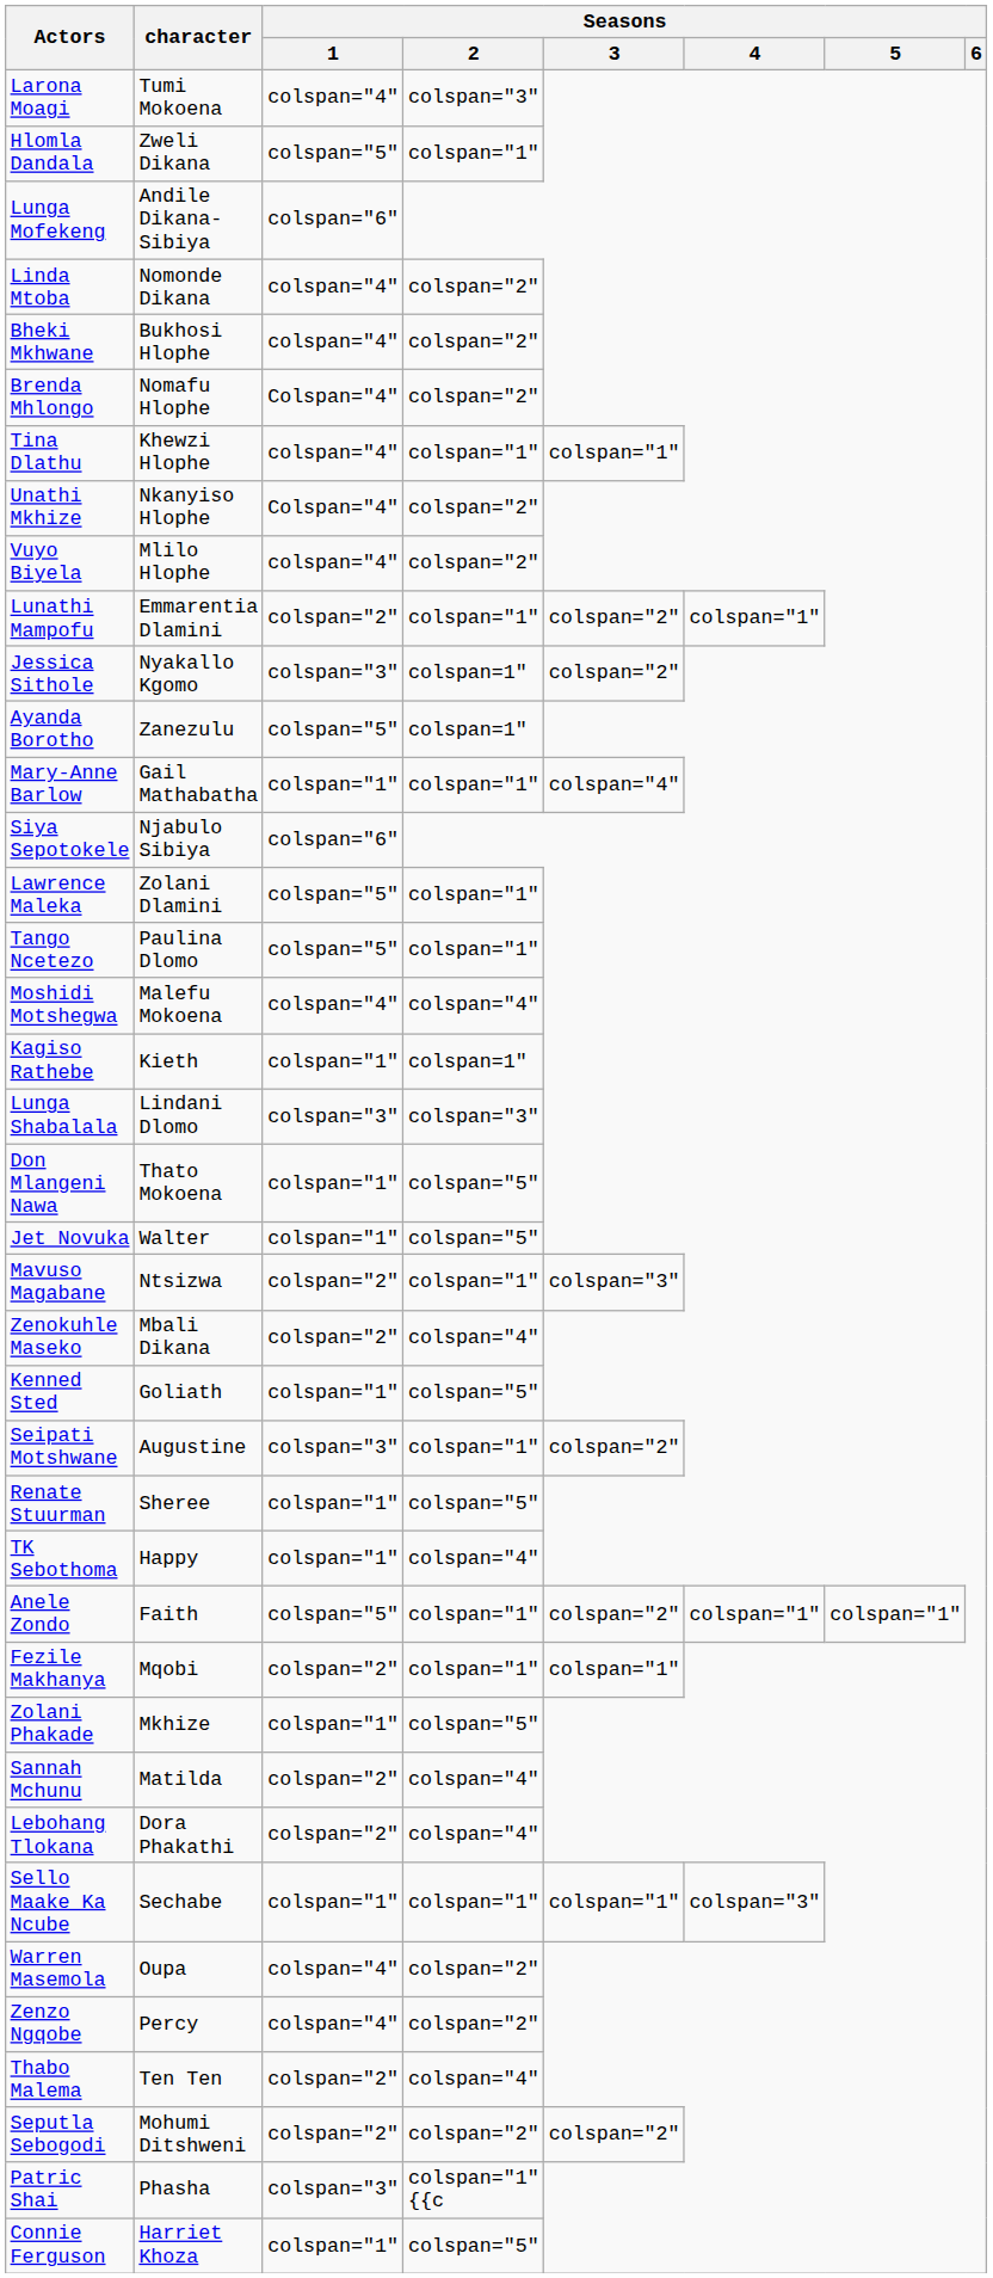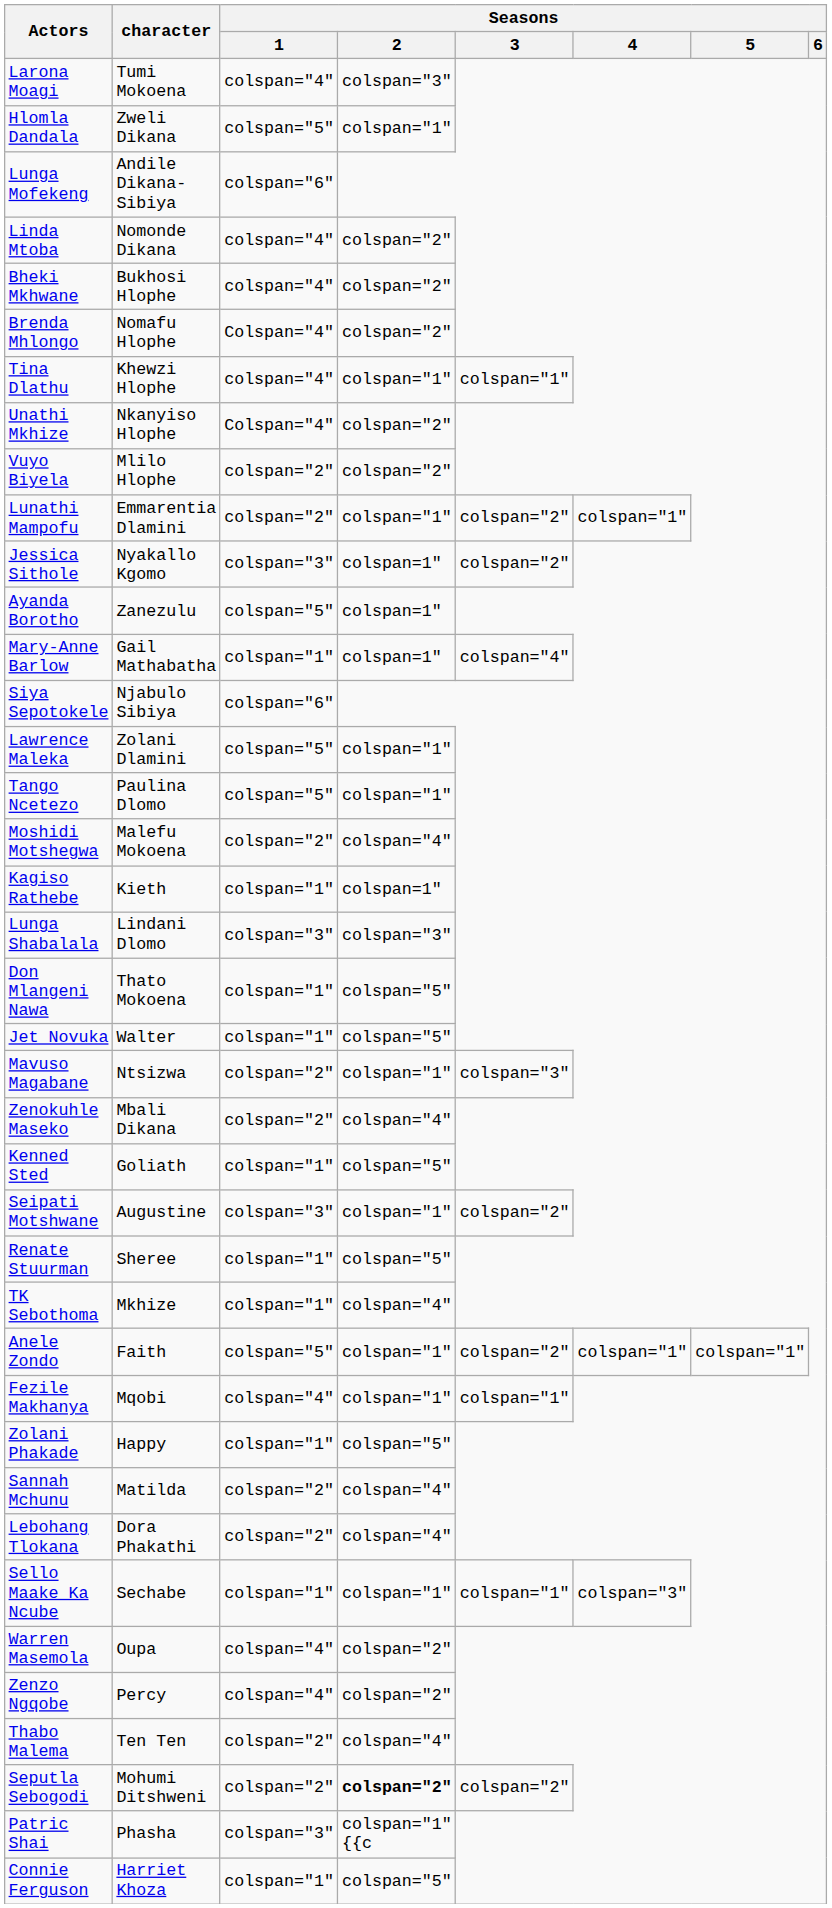Vuyo Biyela | Seasons / 1: colspan="4" -> colspan="2"
Mary-Anne Barlow | Seasons / 2: colspan="1" -> colspan=1"
Moshidi Motshegwa | Seasons / 1: colspan="4" -> colspan="2"
TK Sebothoma | character: Happy -> Mkhize
Fezile Makhanya | Seasons / 1: colspan="2" -> colspan="4"
Zolani Phakade | character: Mkhize -> Happy
Seputla Sebogodi | Seasons / 2: normal -> bold
